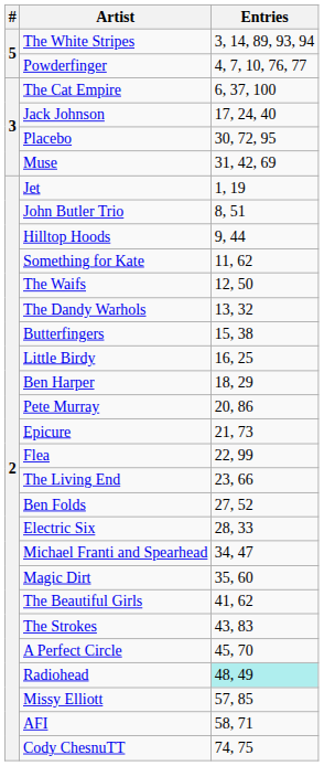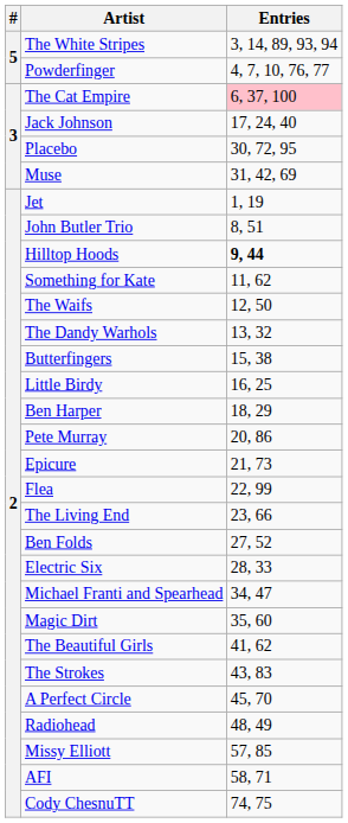The Cat Empire | Entries: no background -> pink background
Hilltop Hoods | Entries: normal -> bold
Radiohead | Entries: paleturquoise background -> no background
